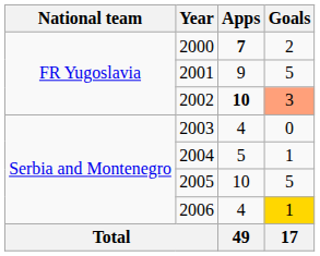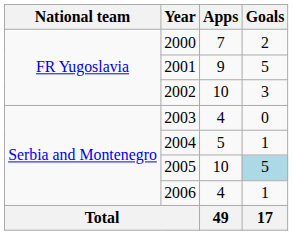2000 | Apps: bold -> normal
2002 | Apps: bold -> normal
2002 | Goals: lightsalmon background -> no background
2005 | Goals: no background -> lightblue background
2006 | Goals: gold background -> no background
